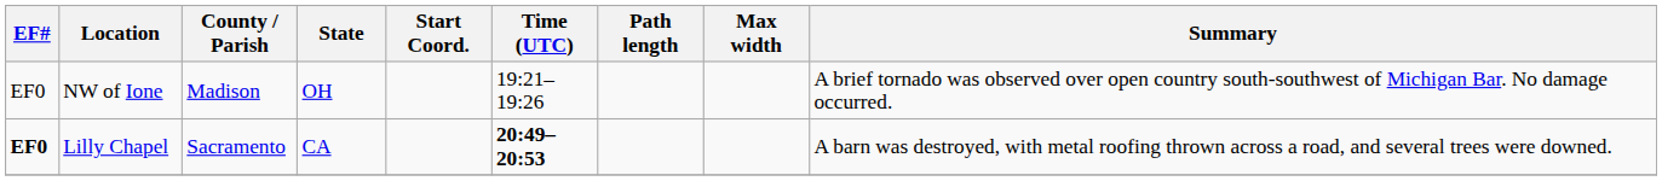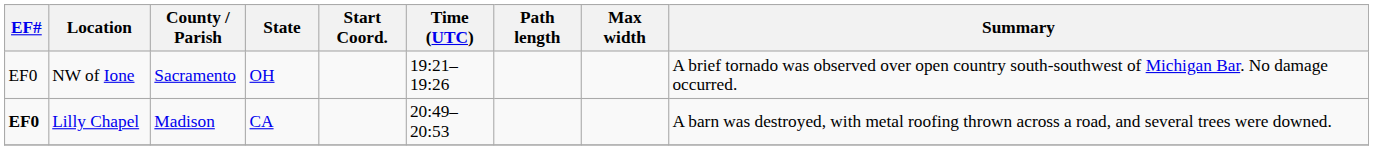NW of Ione | County / Parish: Madison -> Sacramento
Lilly Chapel | County / Parish: Sacramento -> Madison
Lilly Chapel | Time (UTC): bold -> normal
